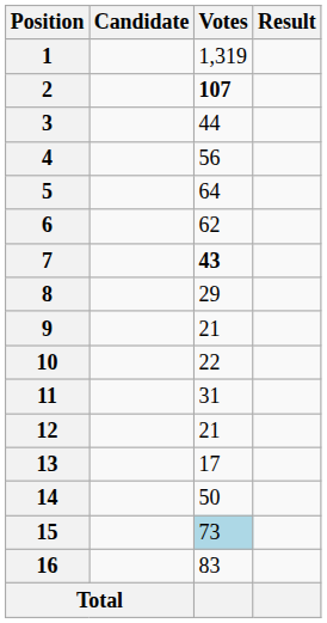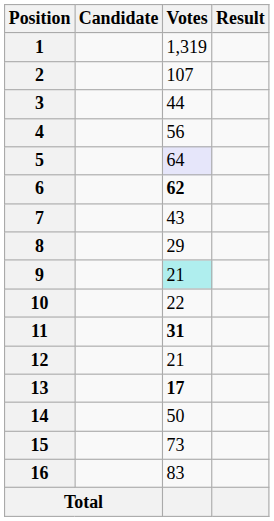2 | Votes: bold -> normal
5 | Votes: no background -> lavender background
6 | Votes: normal -> bold
7 | Votes: bold -> normal
9 | Votes: no background -> paleturquoise background
11 | Votes: normal -> bold
13 | Votes: normal -> bold
15 | Votes: lightblue background -> no background
